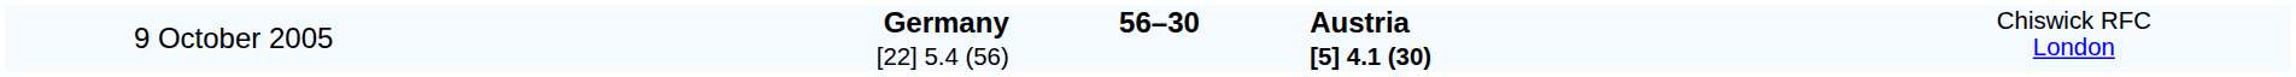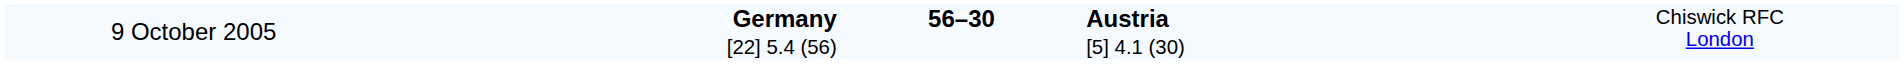[22] 5.4 (56) | column 4: bold -> normal
